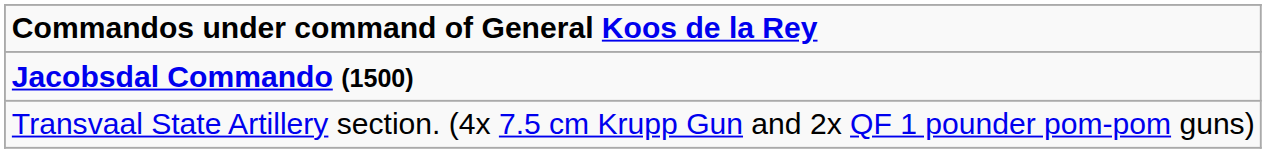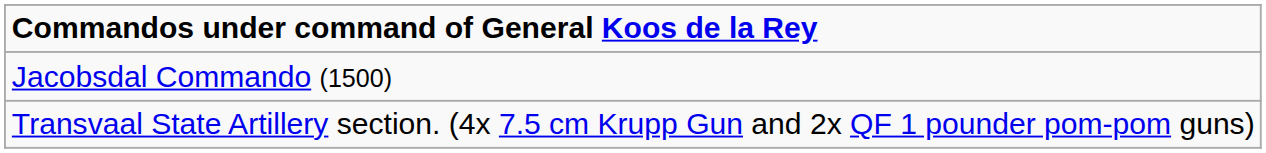row 2 | column 1: bold -> normal
